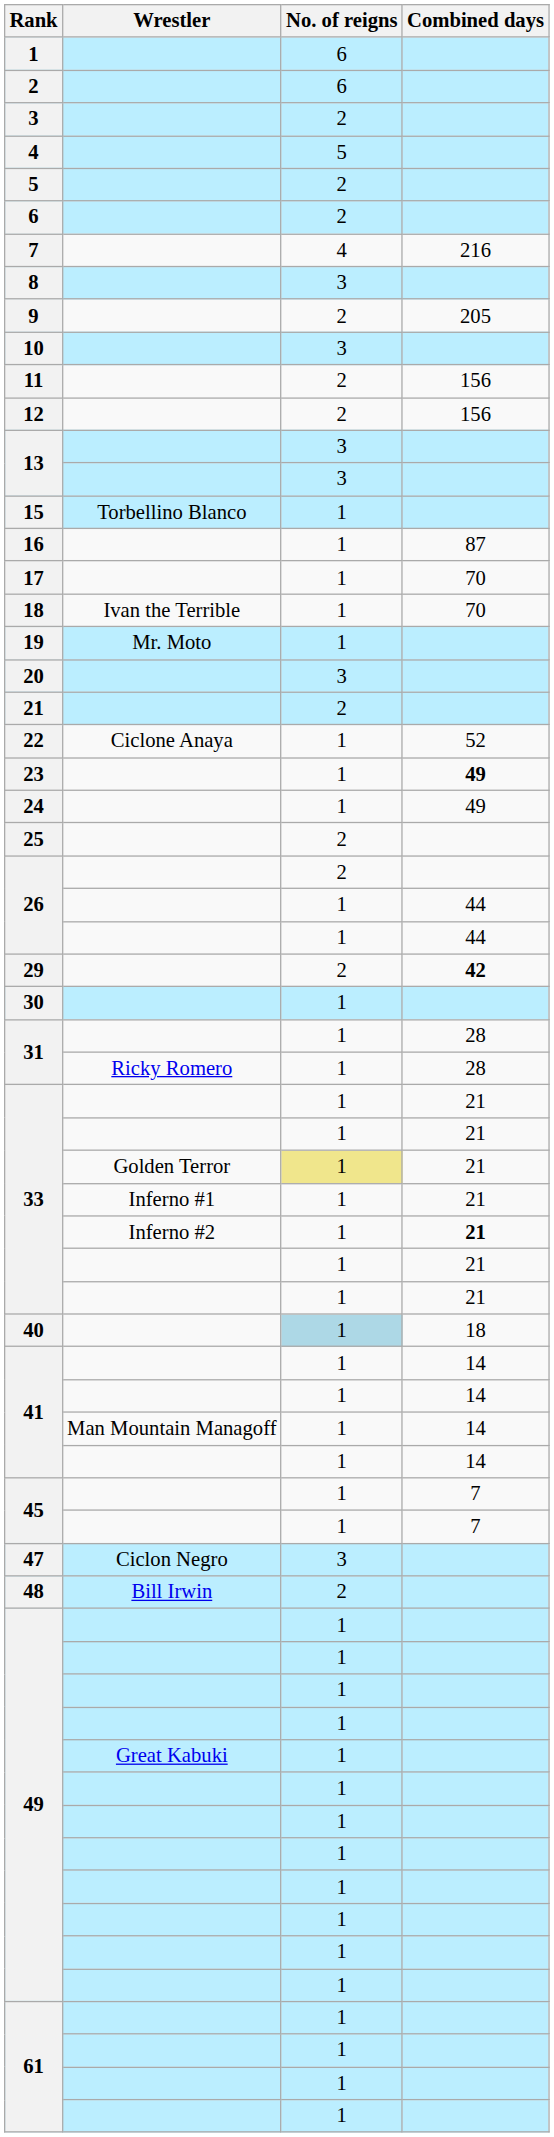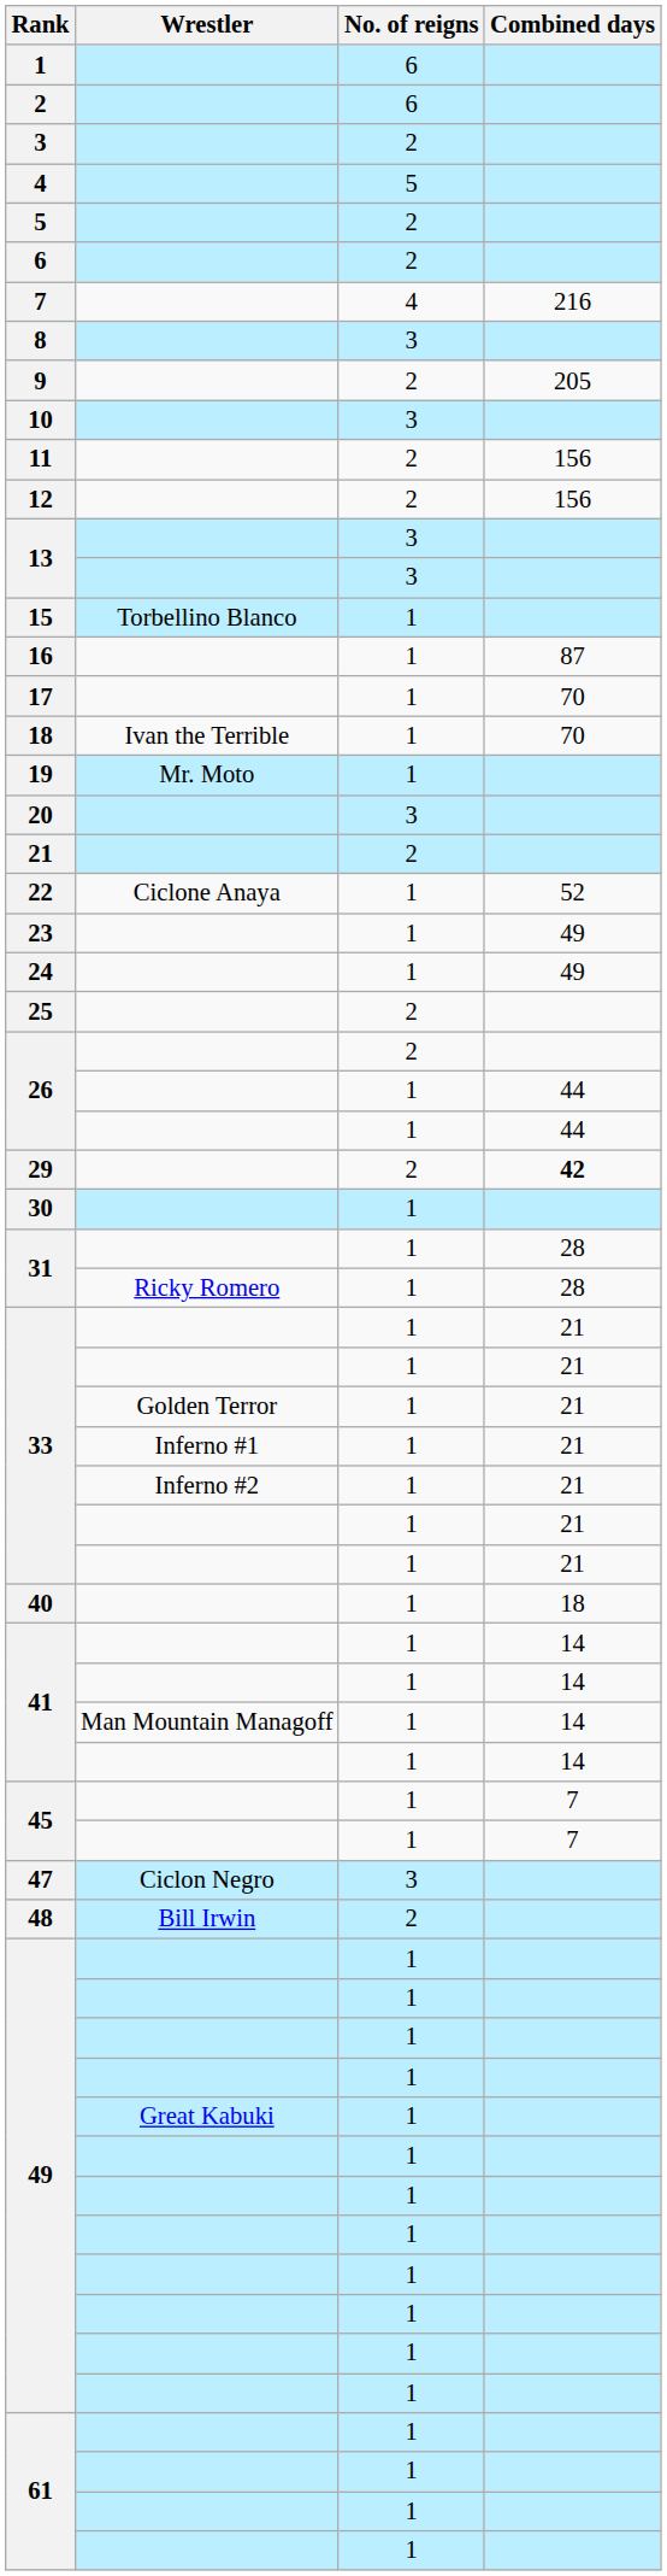23 | Combined days: bold -> normal
33 / Golden Terror | No. of reigns: khaki background -> no background
33 / Inferno #2 | Combined days: bold -> normal
40 | No. of reigns: lightblue background -> no background
